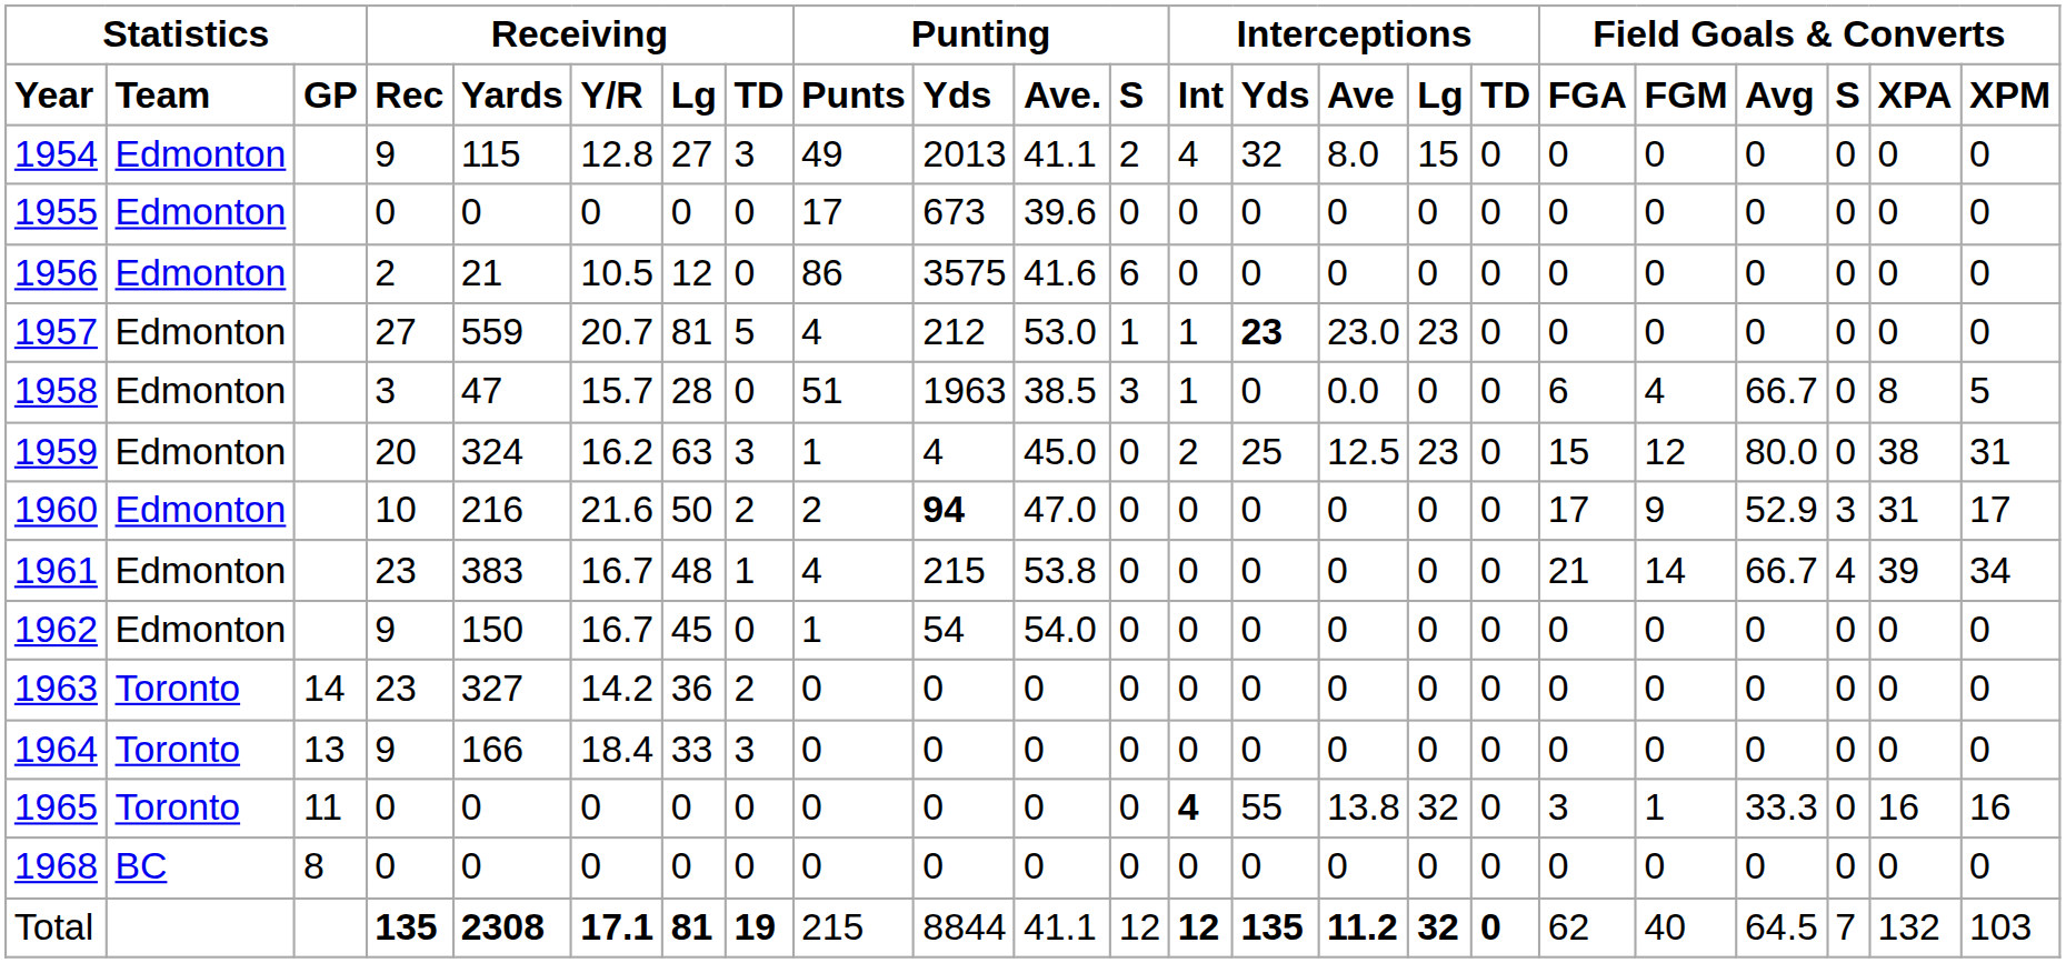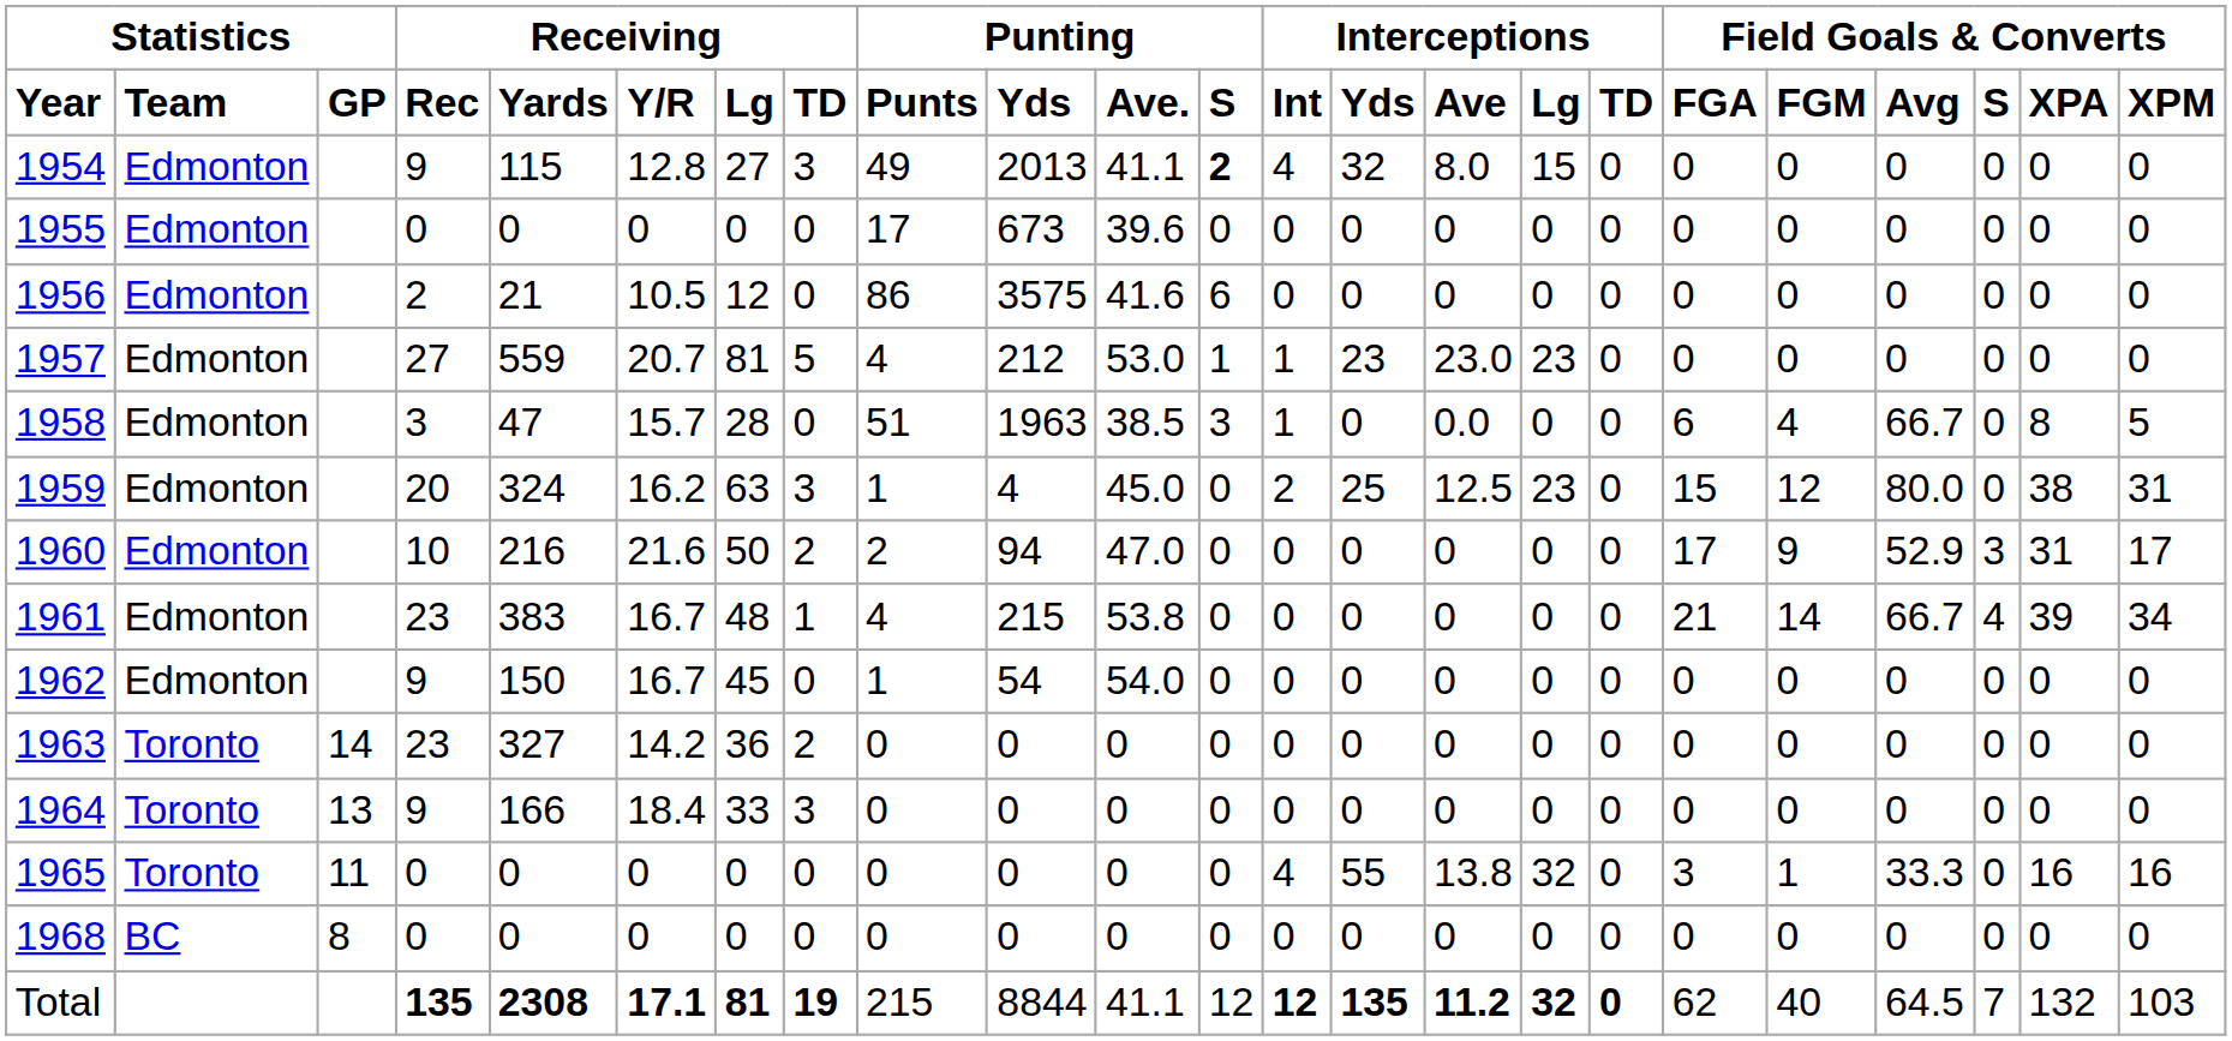1954 | column 12: normal -> bold
1957 | column 14: bold -> normal
1960 | column 10: bold -> normal
1965 | column 13: bold -> normal
